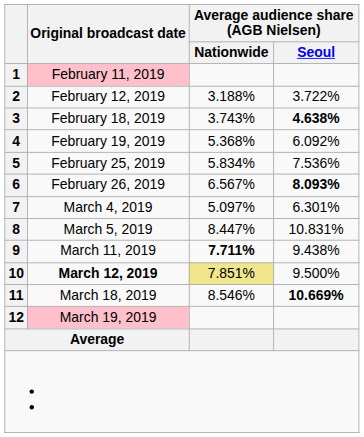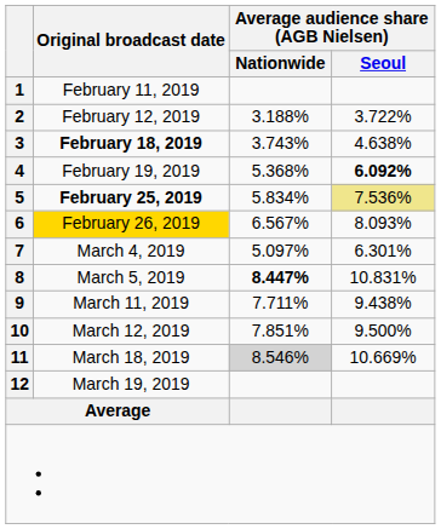1 | Original broadcast date: pink background -> no background
3 | Original broadcast date: normal -> bold
3 | Average audience share (AGB Nielsen) / Seoul: bold -> normal
4 | Average audience share (AGB Nielsen) / Seoul: normal -> bold
5 | Original broadcast date: normal -> bold
5 | Average audience share (AGB Nielsen) / Seoul: no background -> khaki background
6 | Original broadcast date: no background -> gold background
6 | Average audience share (AGB Nielsen) / Seoul: bold -> normal
8 | Average audience share (AGB Nielsen) / Nationwide: normal -> bold
9 | Average audience share (AGB Nielsen) / Nationwide: bold -> normal
10 | Original broadcast date: bold -> normal
10 | Average audience share (AGB Nielsen) / Nationwide: khaki background -> no background
11 | Average audience share (AGB Nielsen) / Nationwide: no background -> lightgrey background
11 | Average audience share (AGB Nielsen) / Seoul: bold -> normal
12 | Original broadcast date: pink background -> no background
